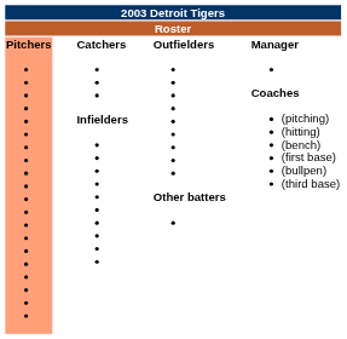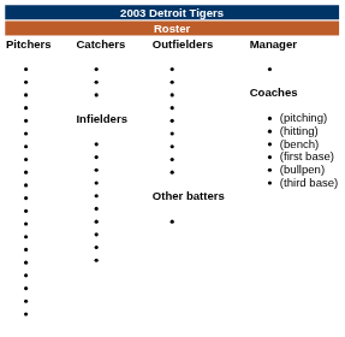Pitchers | column 1: lightsalmon background -> no background
